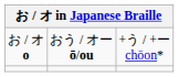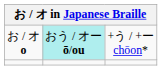お / オ o | column 2: no background -> paleturquoise background
